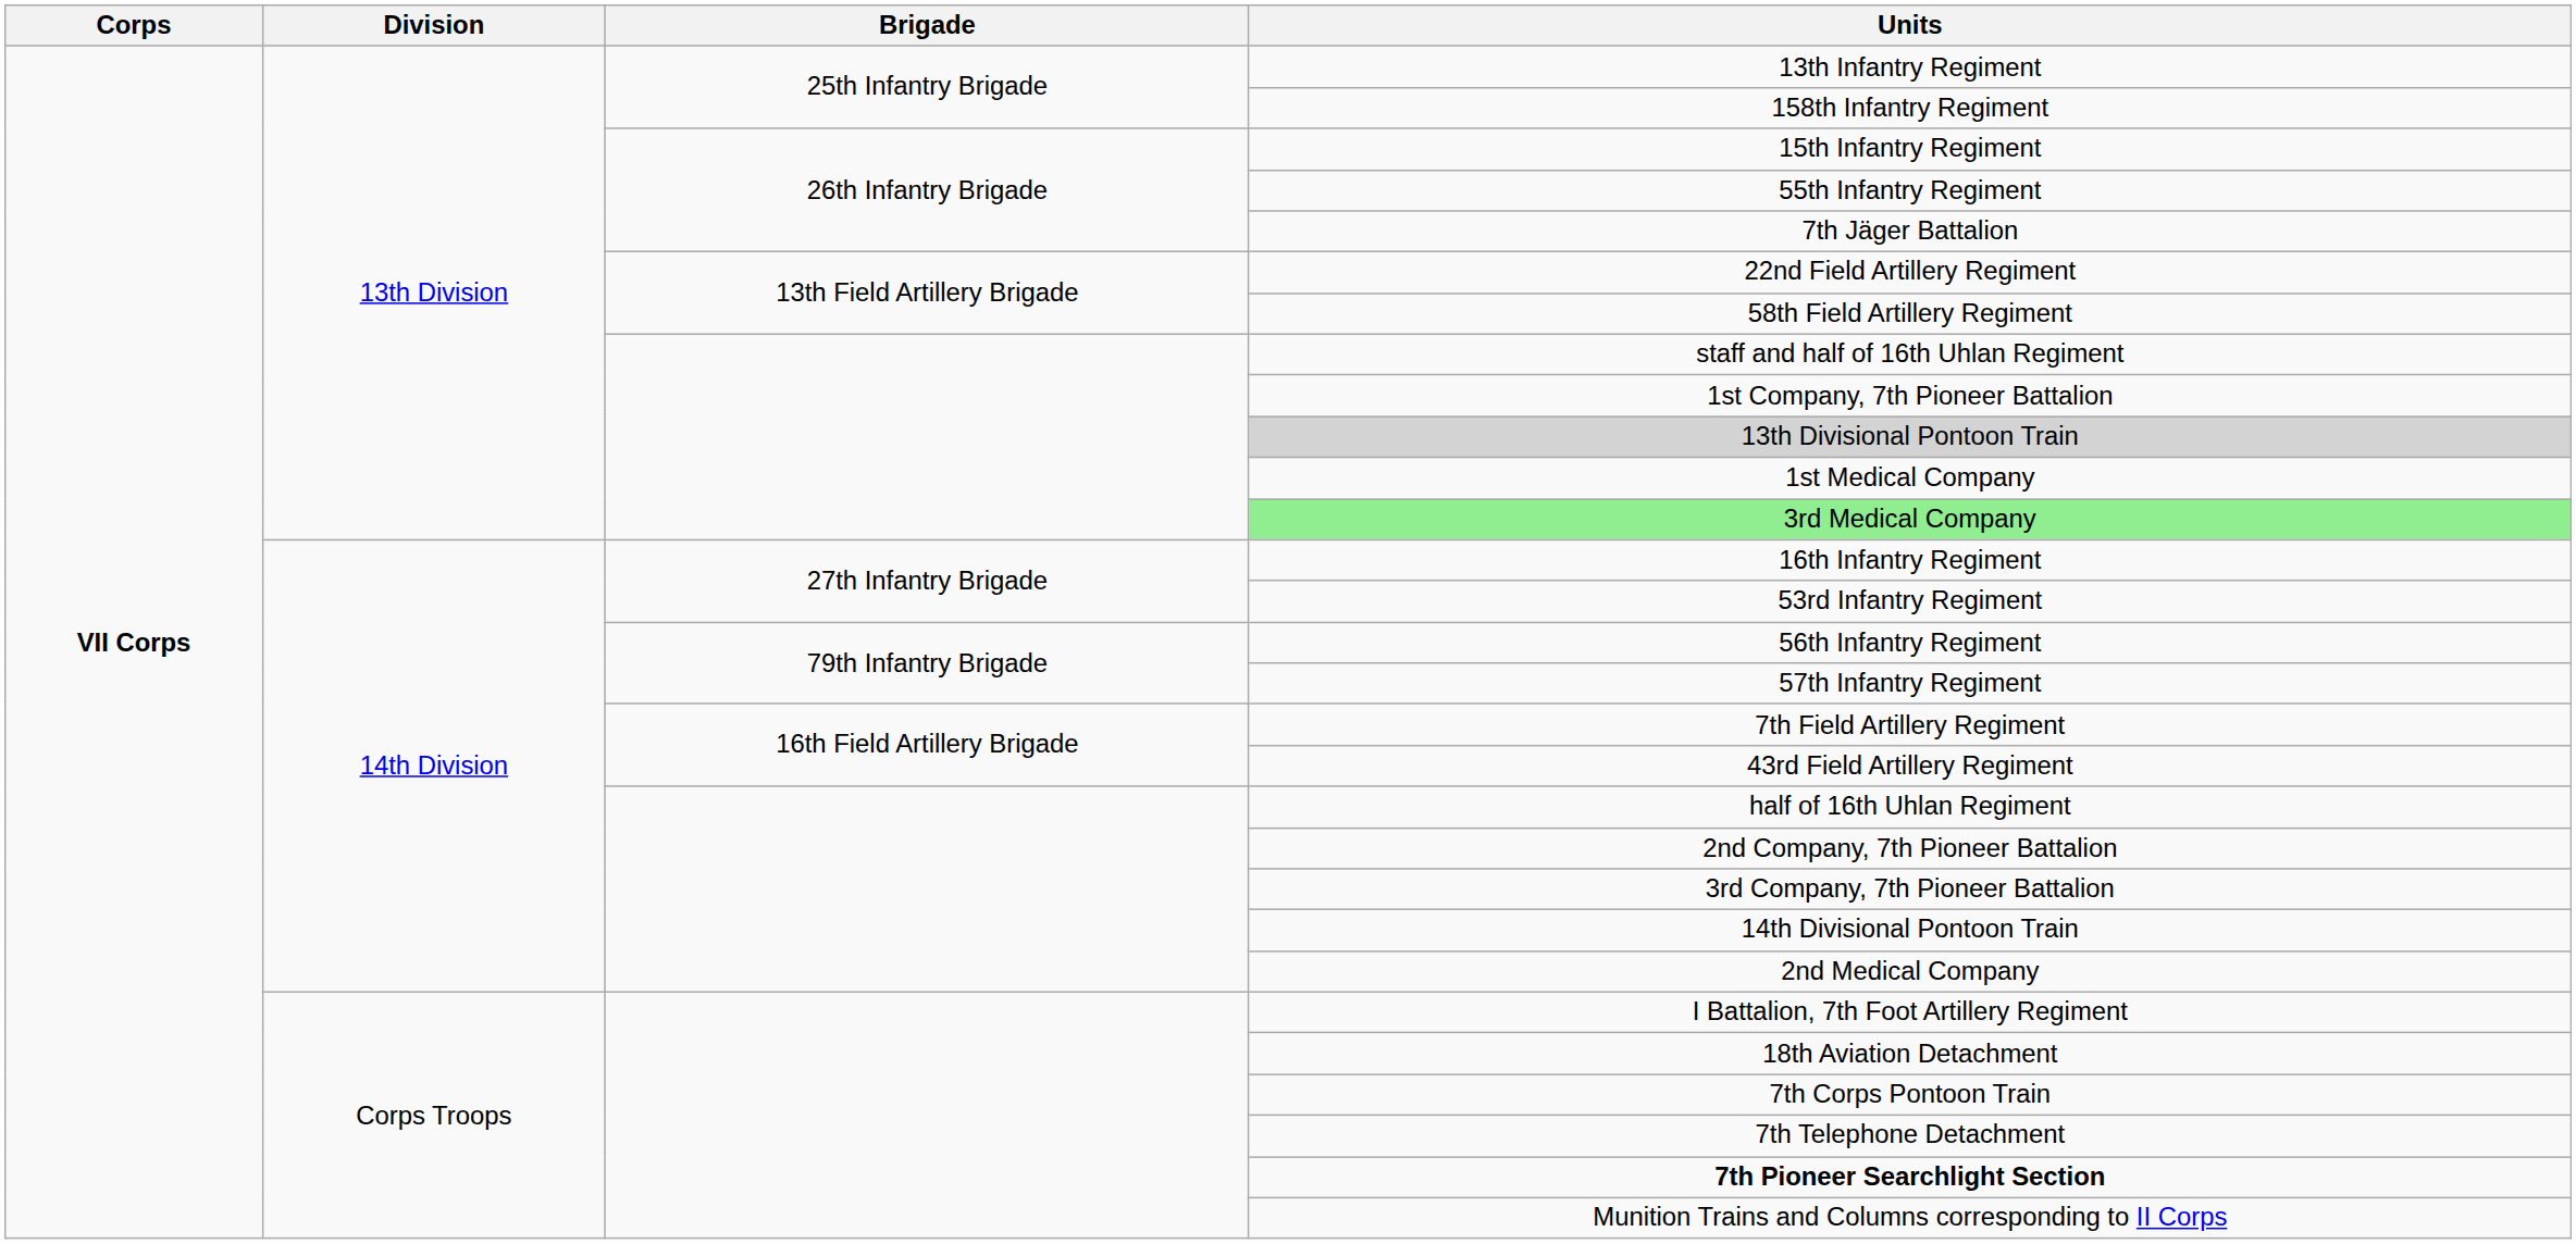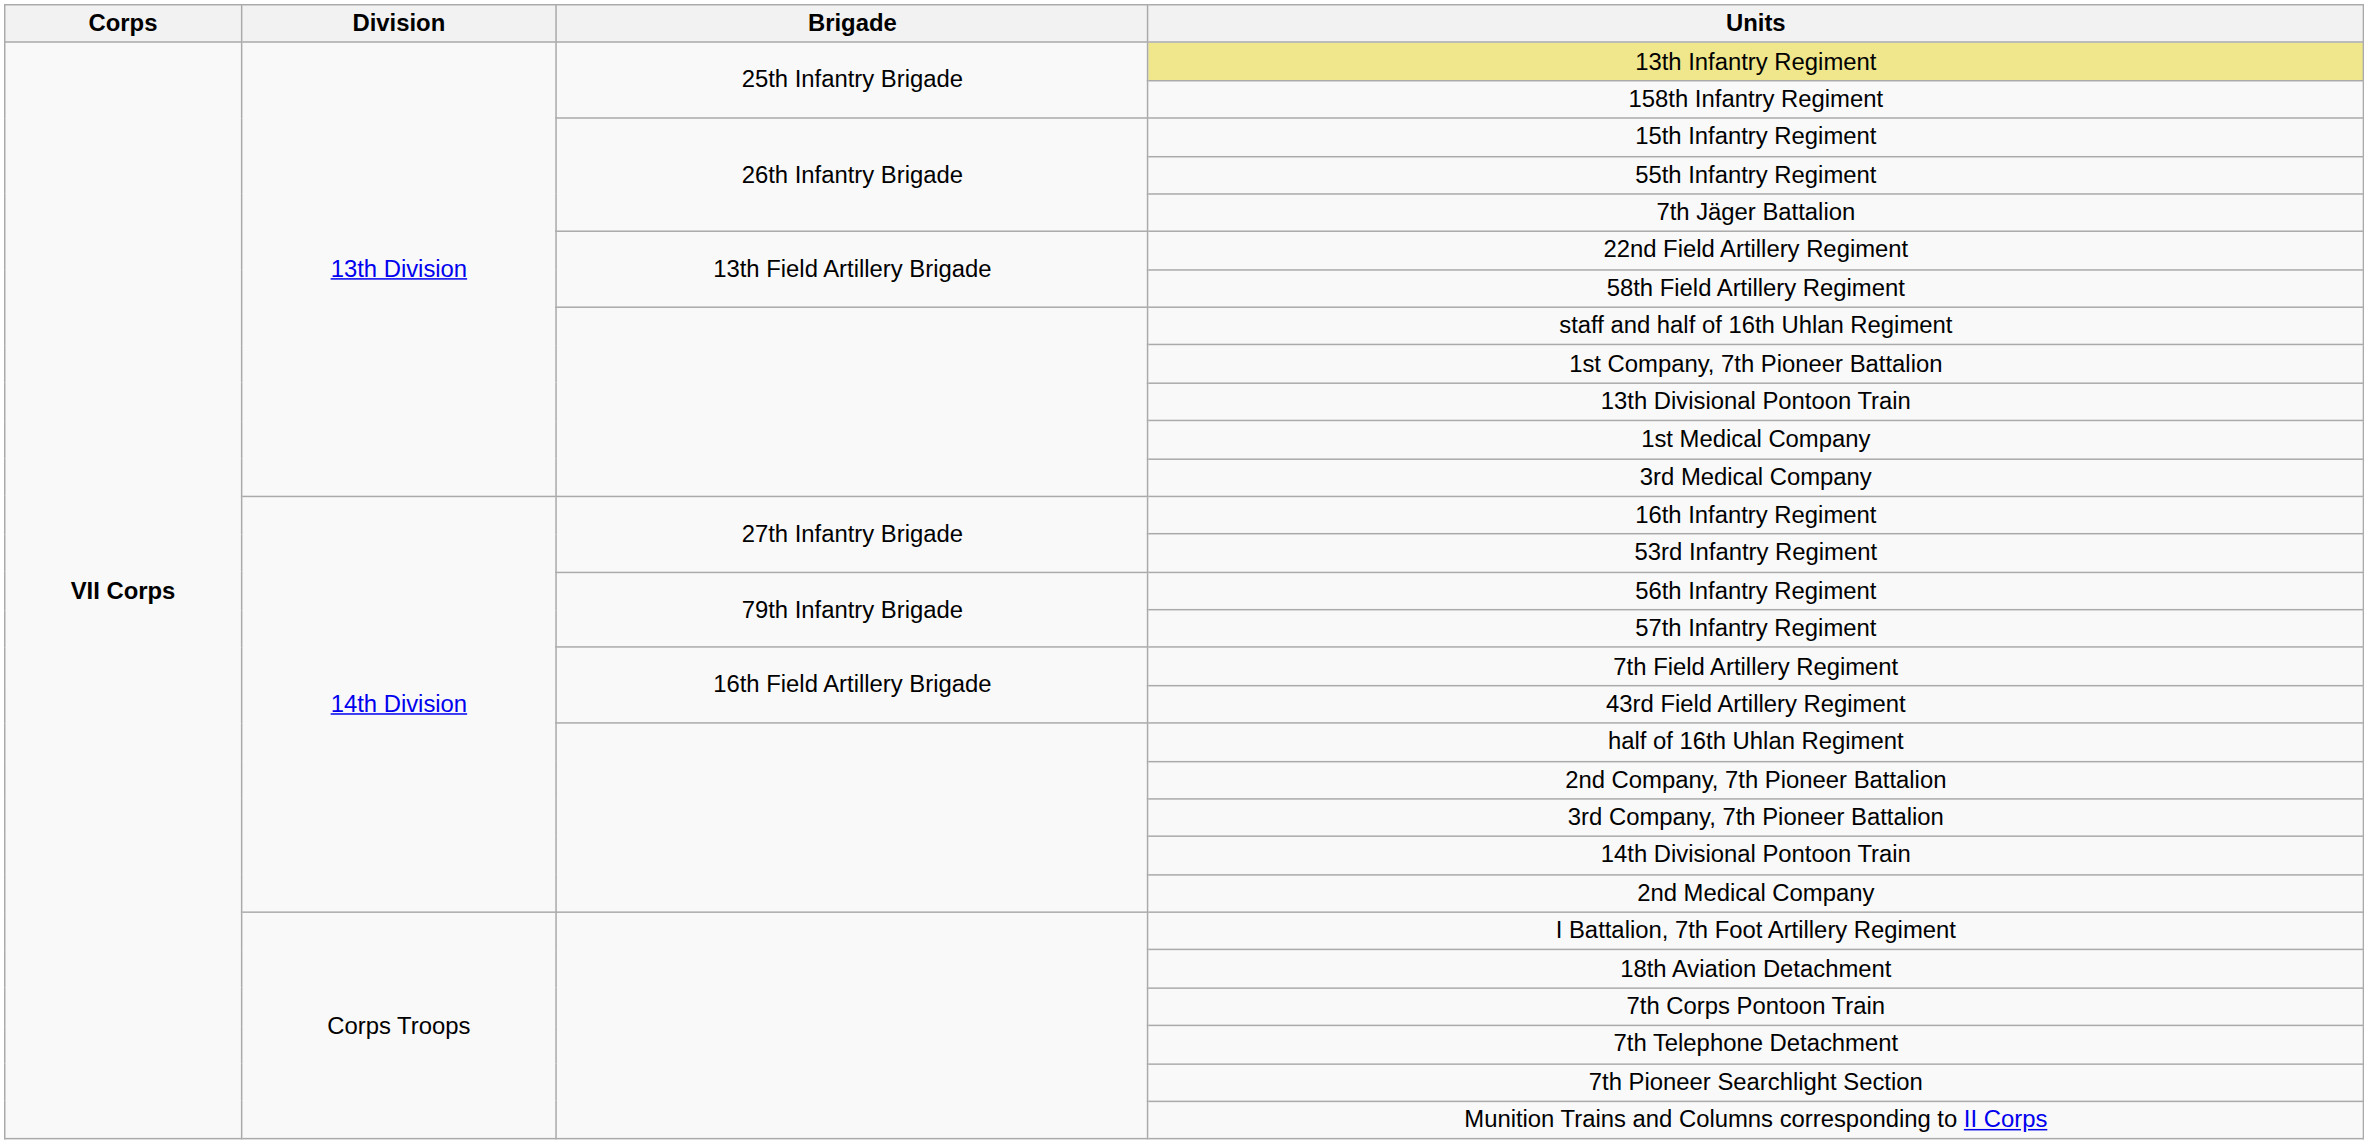13th Infantry Regiment | Units: no background -> khaki background
13th Divisional Pontoon Train | Units: lightgrey background -> no background
3rd Medical Company | Units: lightgreen background -> no background
7th Pioneer Searchlight Section | Units: bold -> normal
